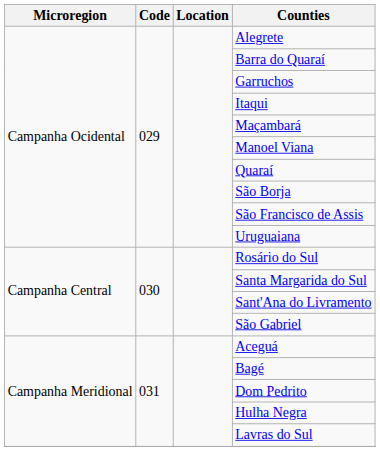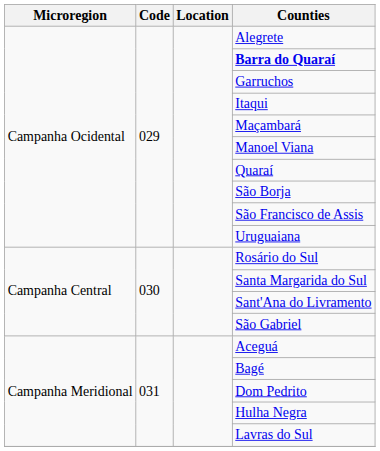Barra do Quaraí | Counties: normal -> bold
